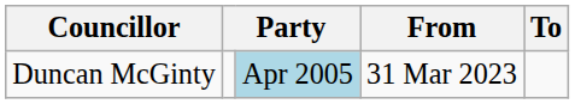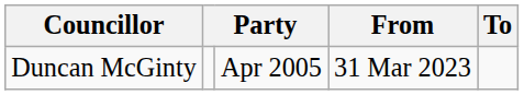Duncan McGinty | column 3: lightblue background -> no background
